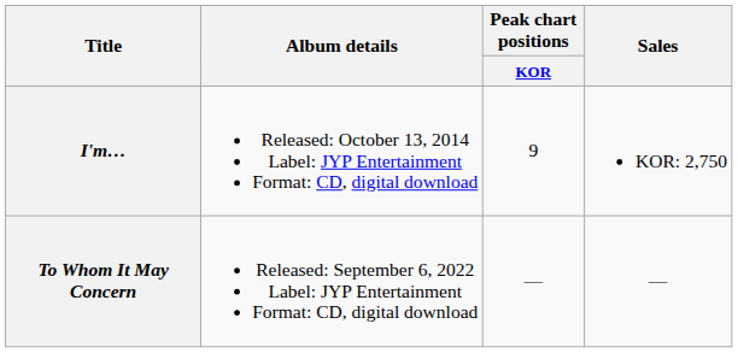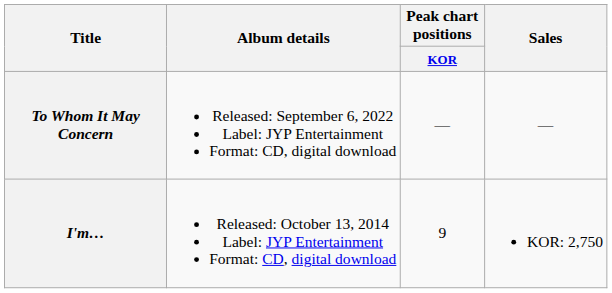rows swapped: I'm… <-> To Whom It May Concern
